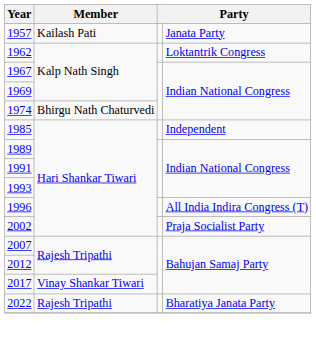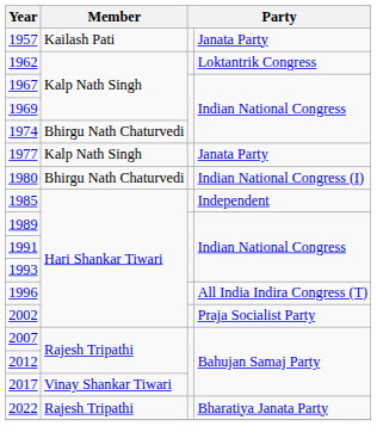+ row: 1977 | Kalp Nath Singh | Janata Party
+ row: 1980 | Bhirgu Nath Chaturvedi | Indian National Congress (I)
